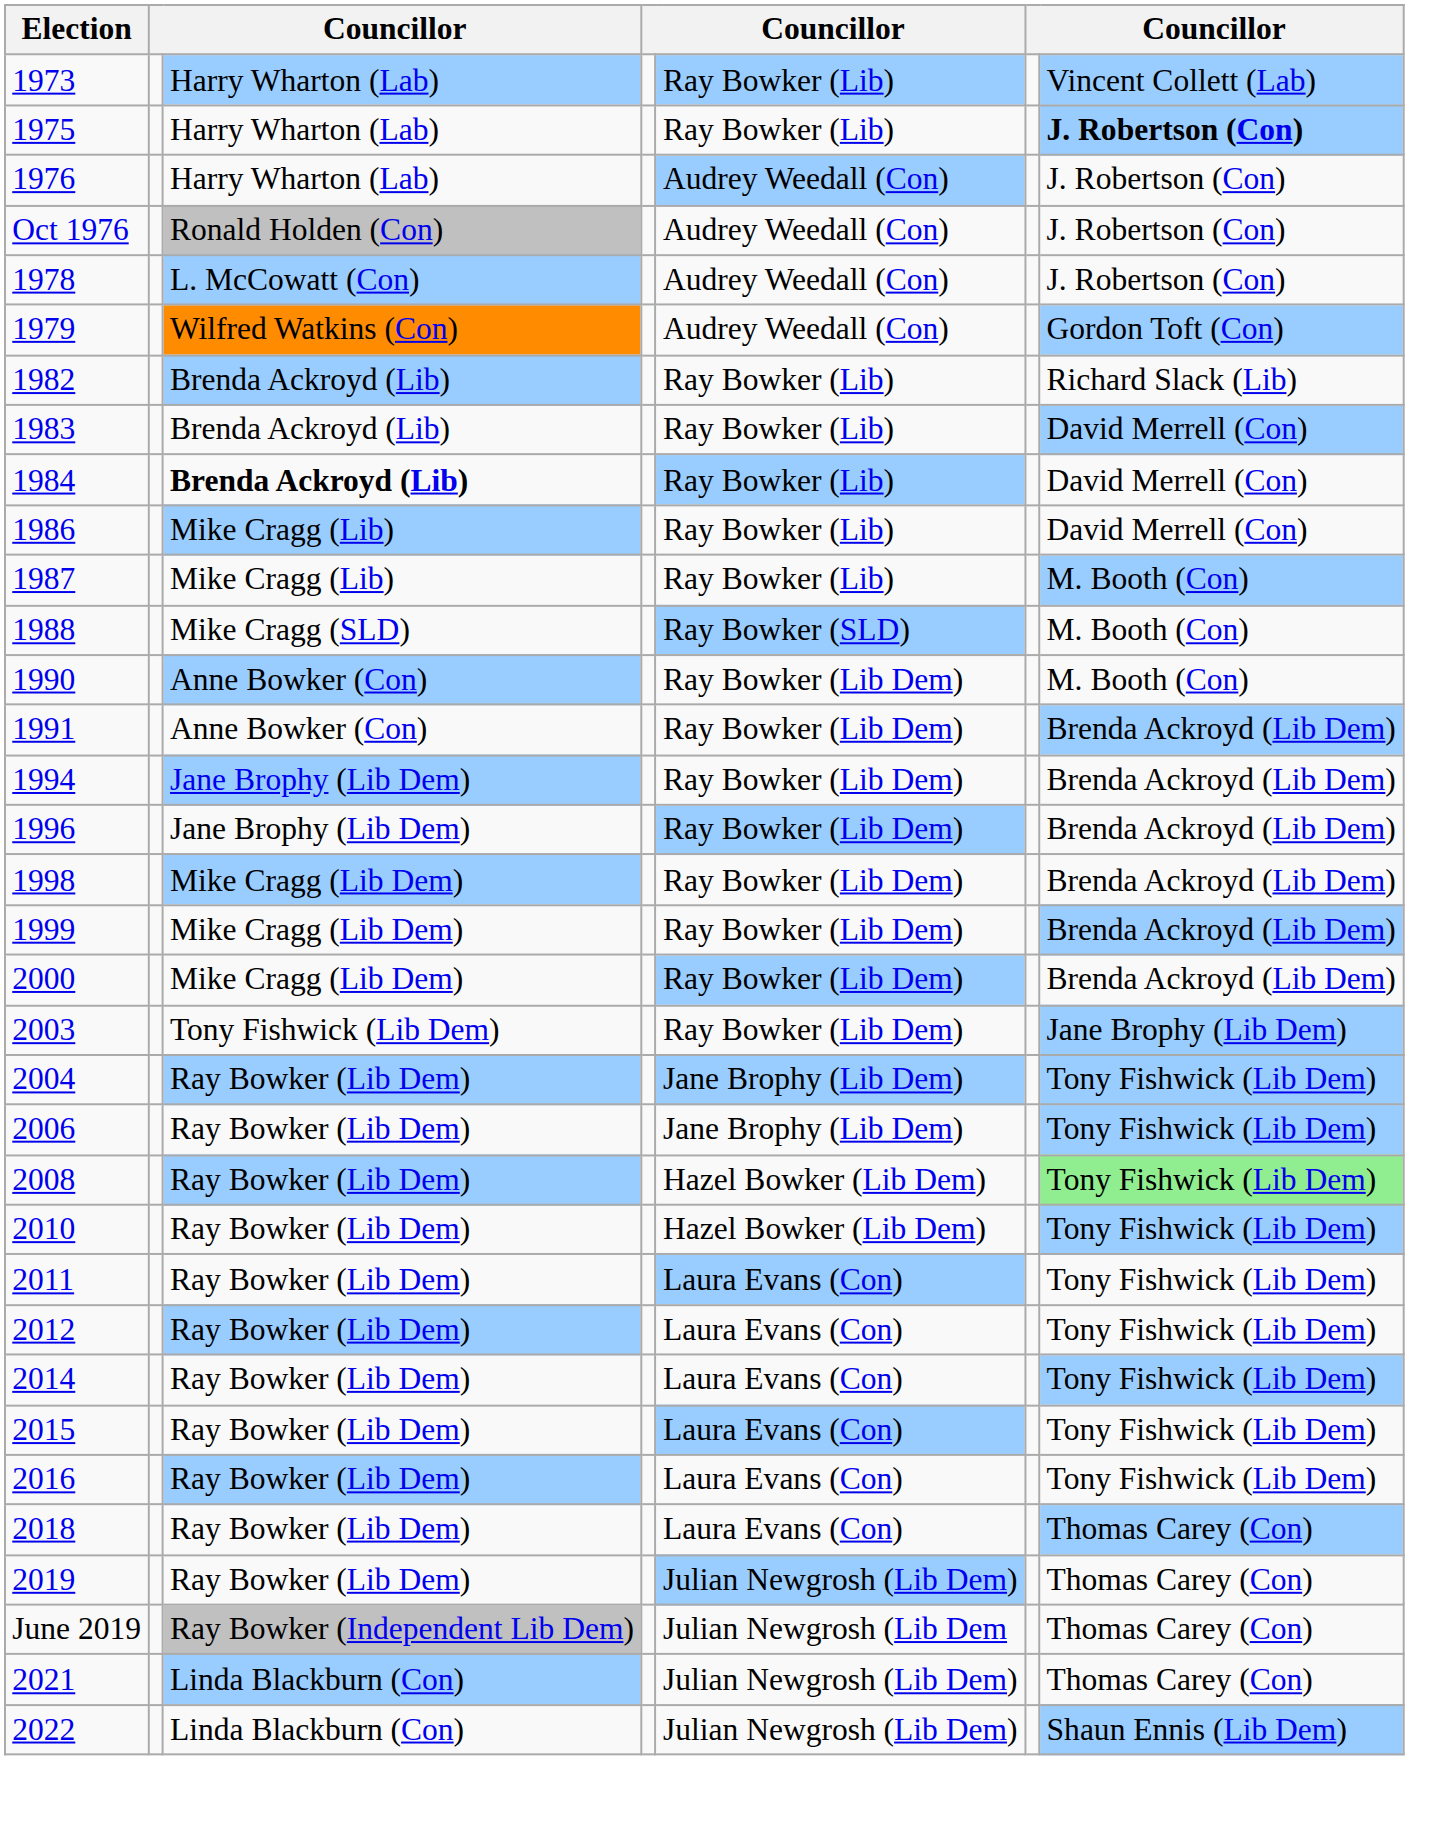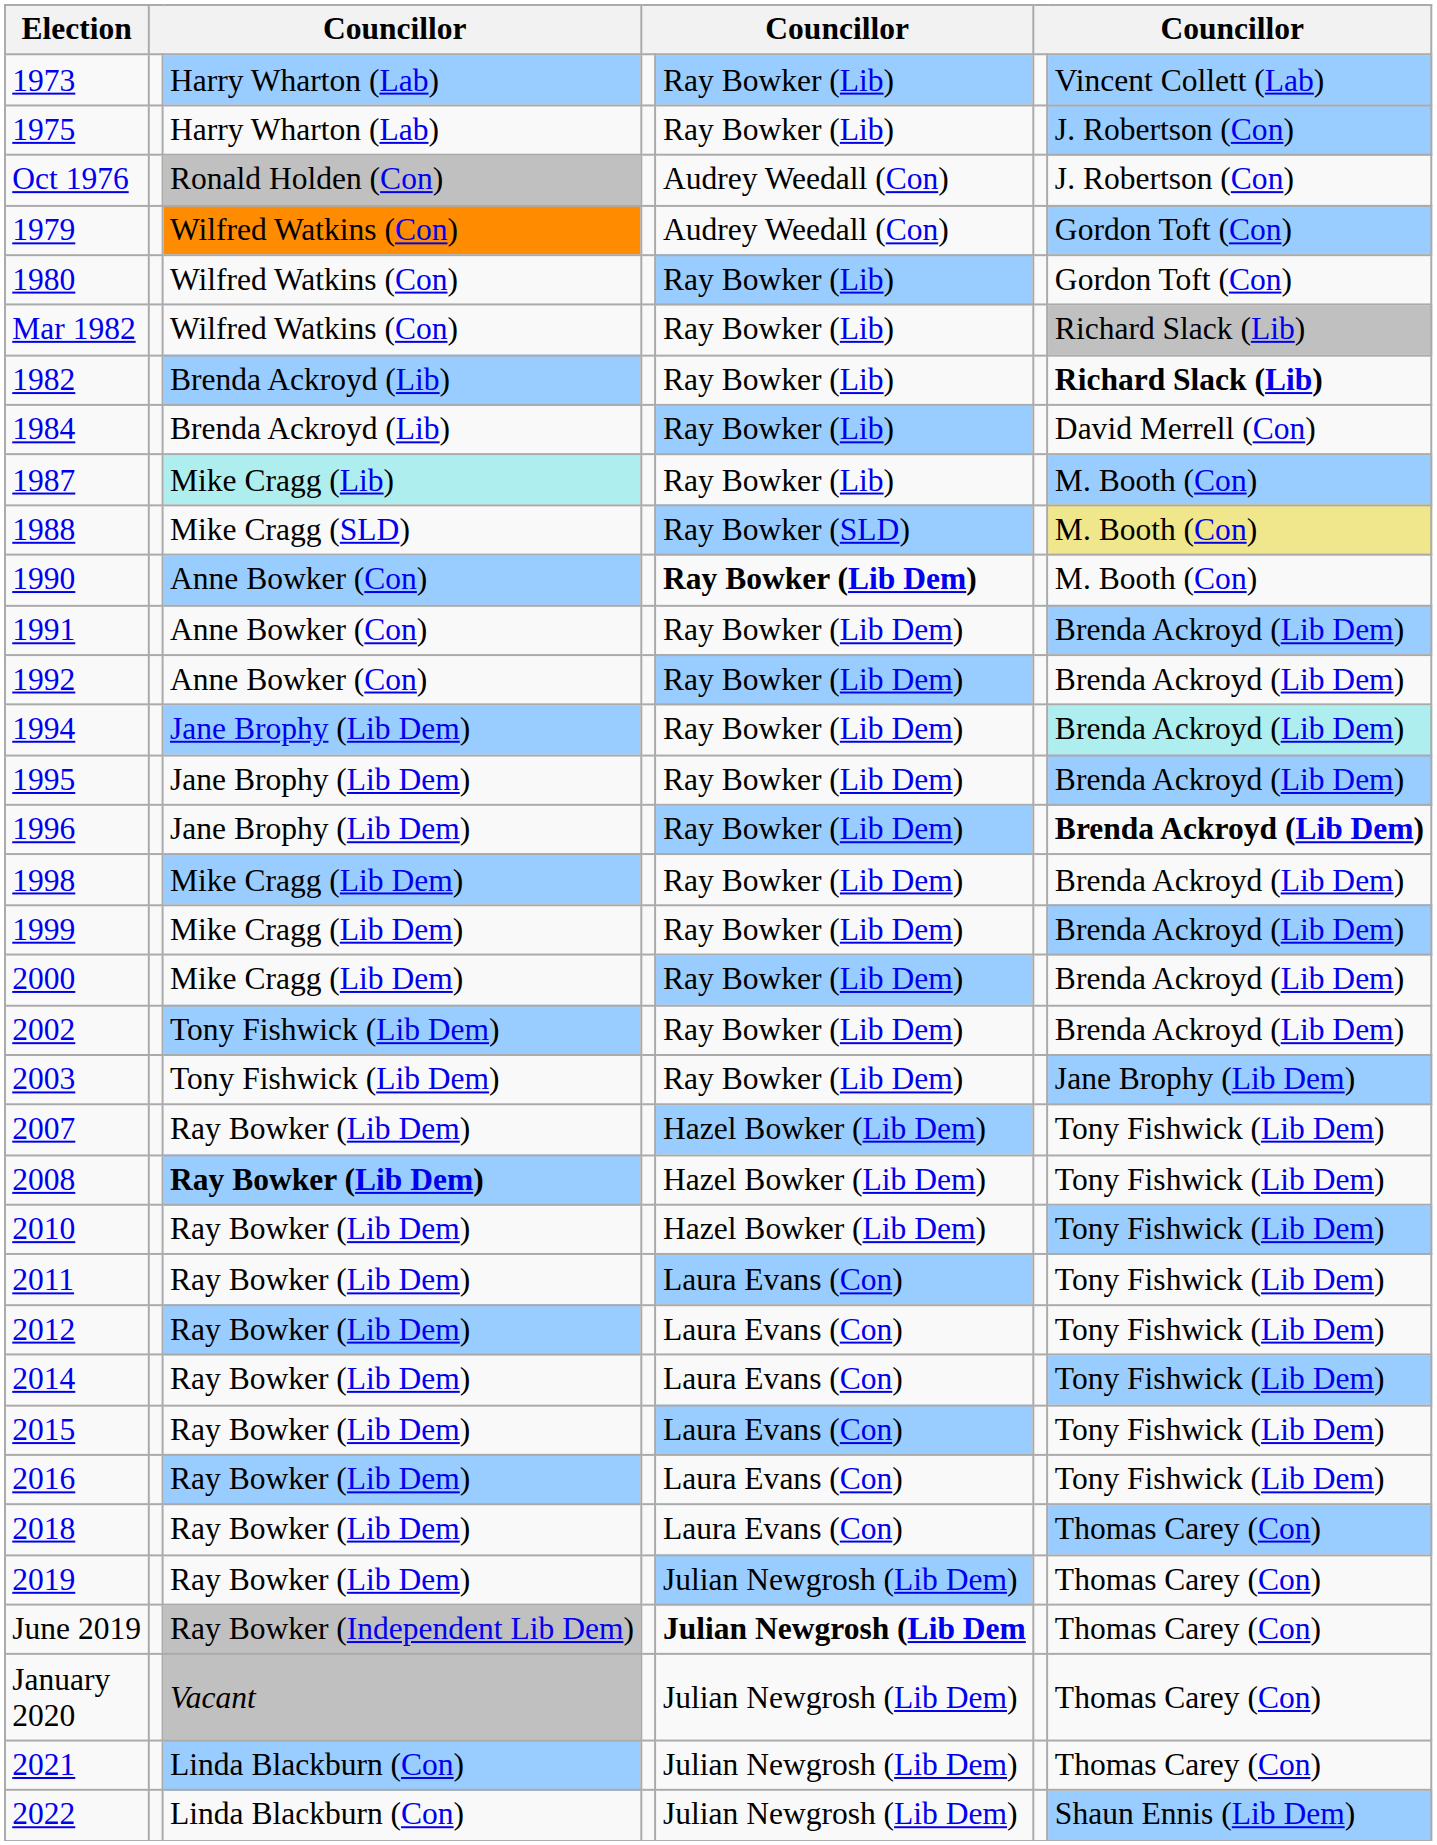1975 | column 7: bold -> normal
- row: 1976 | Harry Wharton (Lab) | Audrey Weedall (Con) | J. Robertson (Con)
- row: 1978 | L. McCowatt (Con) | Audrey Weedall (Con) | J. Robertson (Con)
+ row: 1980 | Wilfred Watkins (Con) | Ray Bowker (Lib) | Gordon Toft (Con)
+ row: Mar 1982 | Wilfred Watkins (Con) | Ray Bowker (Lib) | Richard Slack (Lib)
1982 | column 7: normal -> bold
- row: 1983 | Brenda Ackroyd (Lib) | Ray Bowker (Lib) | David Merrell (Con)
1984 | column 3: bold -> normal
- row: 1986 | Mike Cragg (Lib) | Ray Bowker (Lib) | David Merrell (Con)
1987 | column 3: no background -> paleturquoise background
1988 | column 7: no background -> khaki background
1990 | column 5: normal -> bold
+ row: 1992 | Anne Bowker (Con) | Ray Bowker (Lib Dem) | Brenda Ackroyd (Lib Dem)
1994 | column 7: no background -> paleturquoise background
+ row: 1995 | Jane Brophy (Lib Dem) | Ray Bowker (Lib Dem) | Brenda Ackroyd (Lib Dem)
1996 | column 7: normal -> bold
+ row: 2002 | Tony Fishwick (Lib Dem) | Ray Bowker (Lib Dem) | Brenda Ackroyd (Lib Dem)
- row: 2004 | Ray Bowker (Lib Dem) | Jane Brophy (Lib Dem) | Tony Fishwick (Lib Dem)
- row: 2006 | Ray Bowker (Lib Dem) | Jane Brophy (Lib Dem) | Tony Fishwick (Lib Dem)
+ row: 2007 | Ray Bowker (Lib Dem) | Hazel Bowker (Lib Dem) | Tony Fishwick (Lib Dem)
2008 | column 3: normal -> bold
2008 | column 7: lightgreen background -> no background
June 2019 | column 5: normal -> bold
+ row: January 2020 | Vacant | Julian Newgrosh (Lib Dem) | Thomas Carey (Con)
